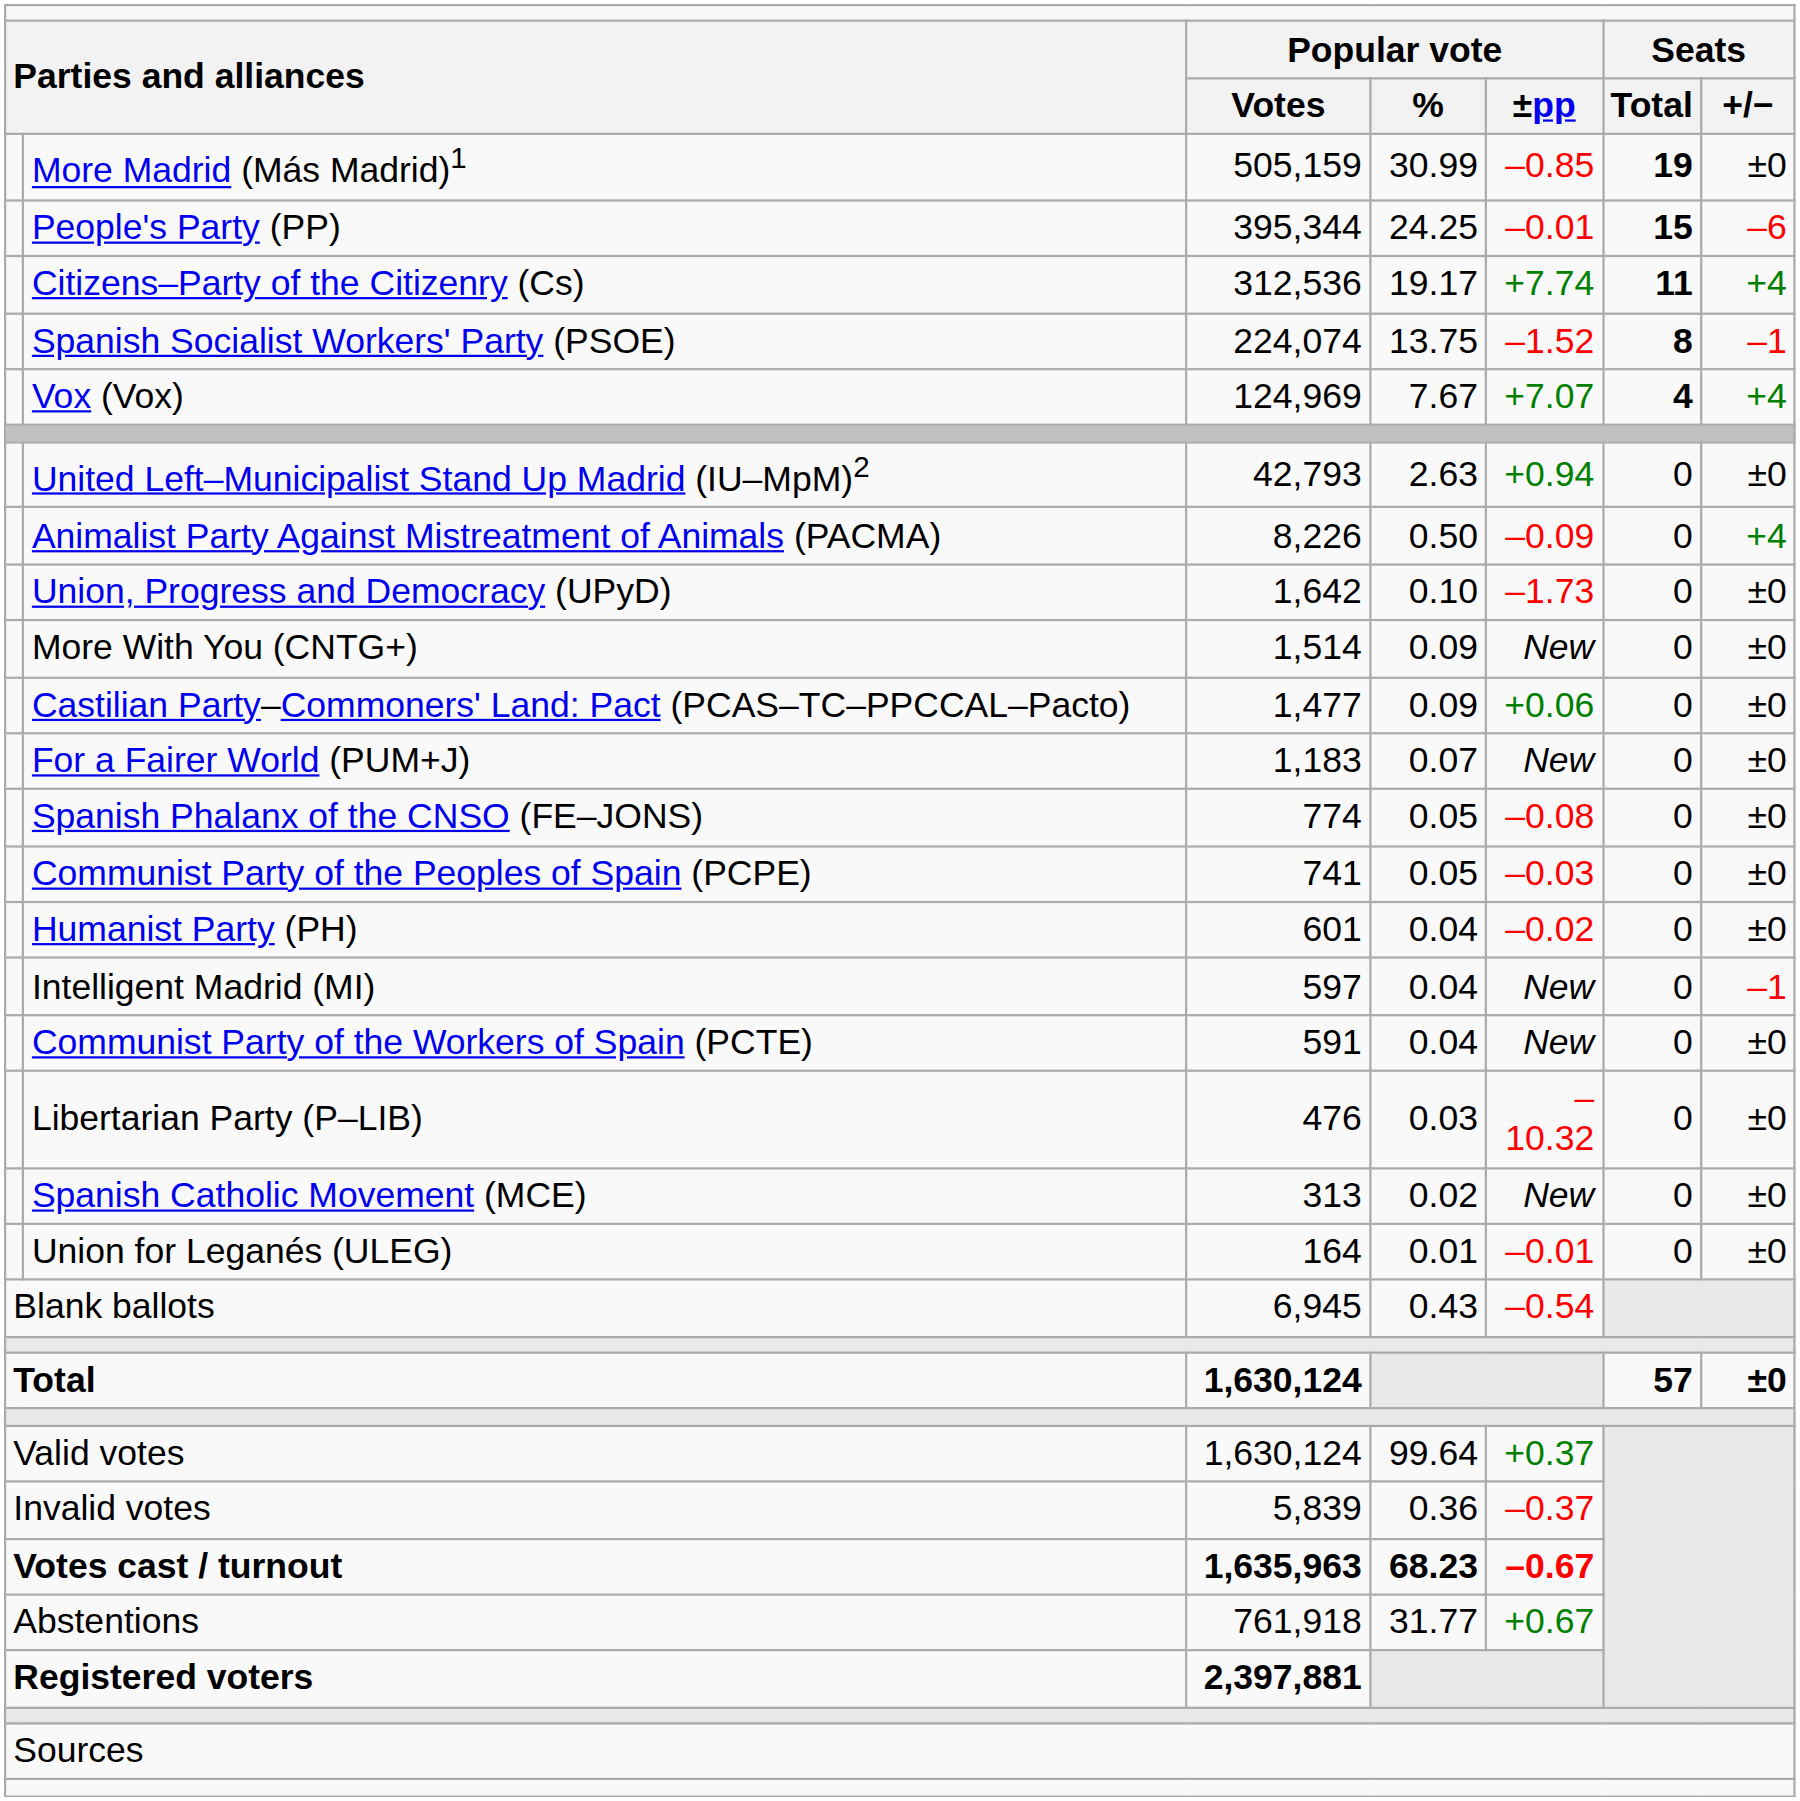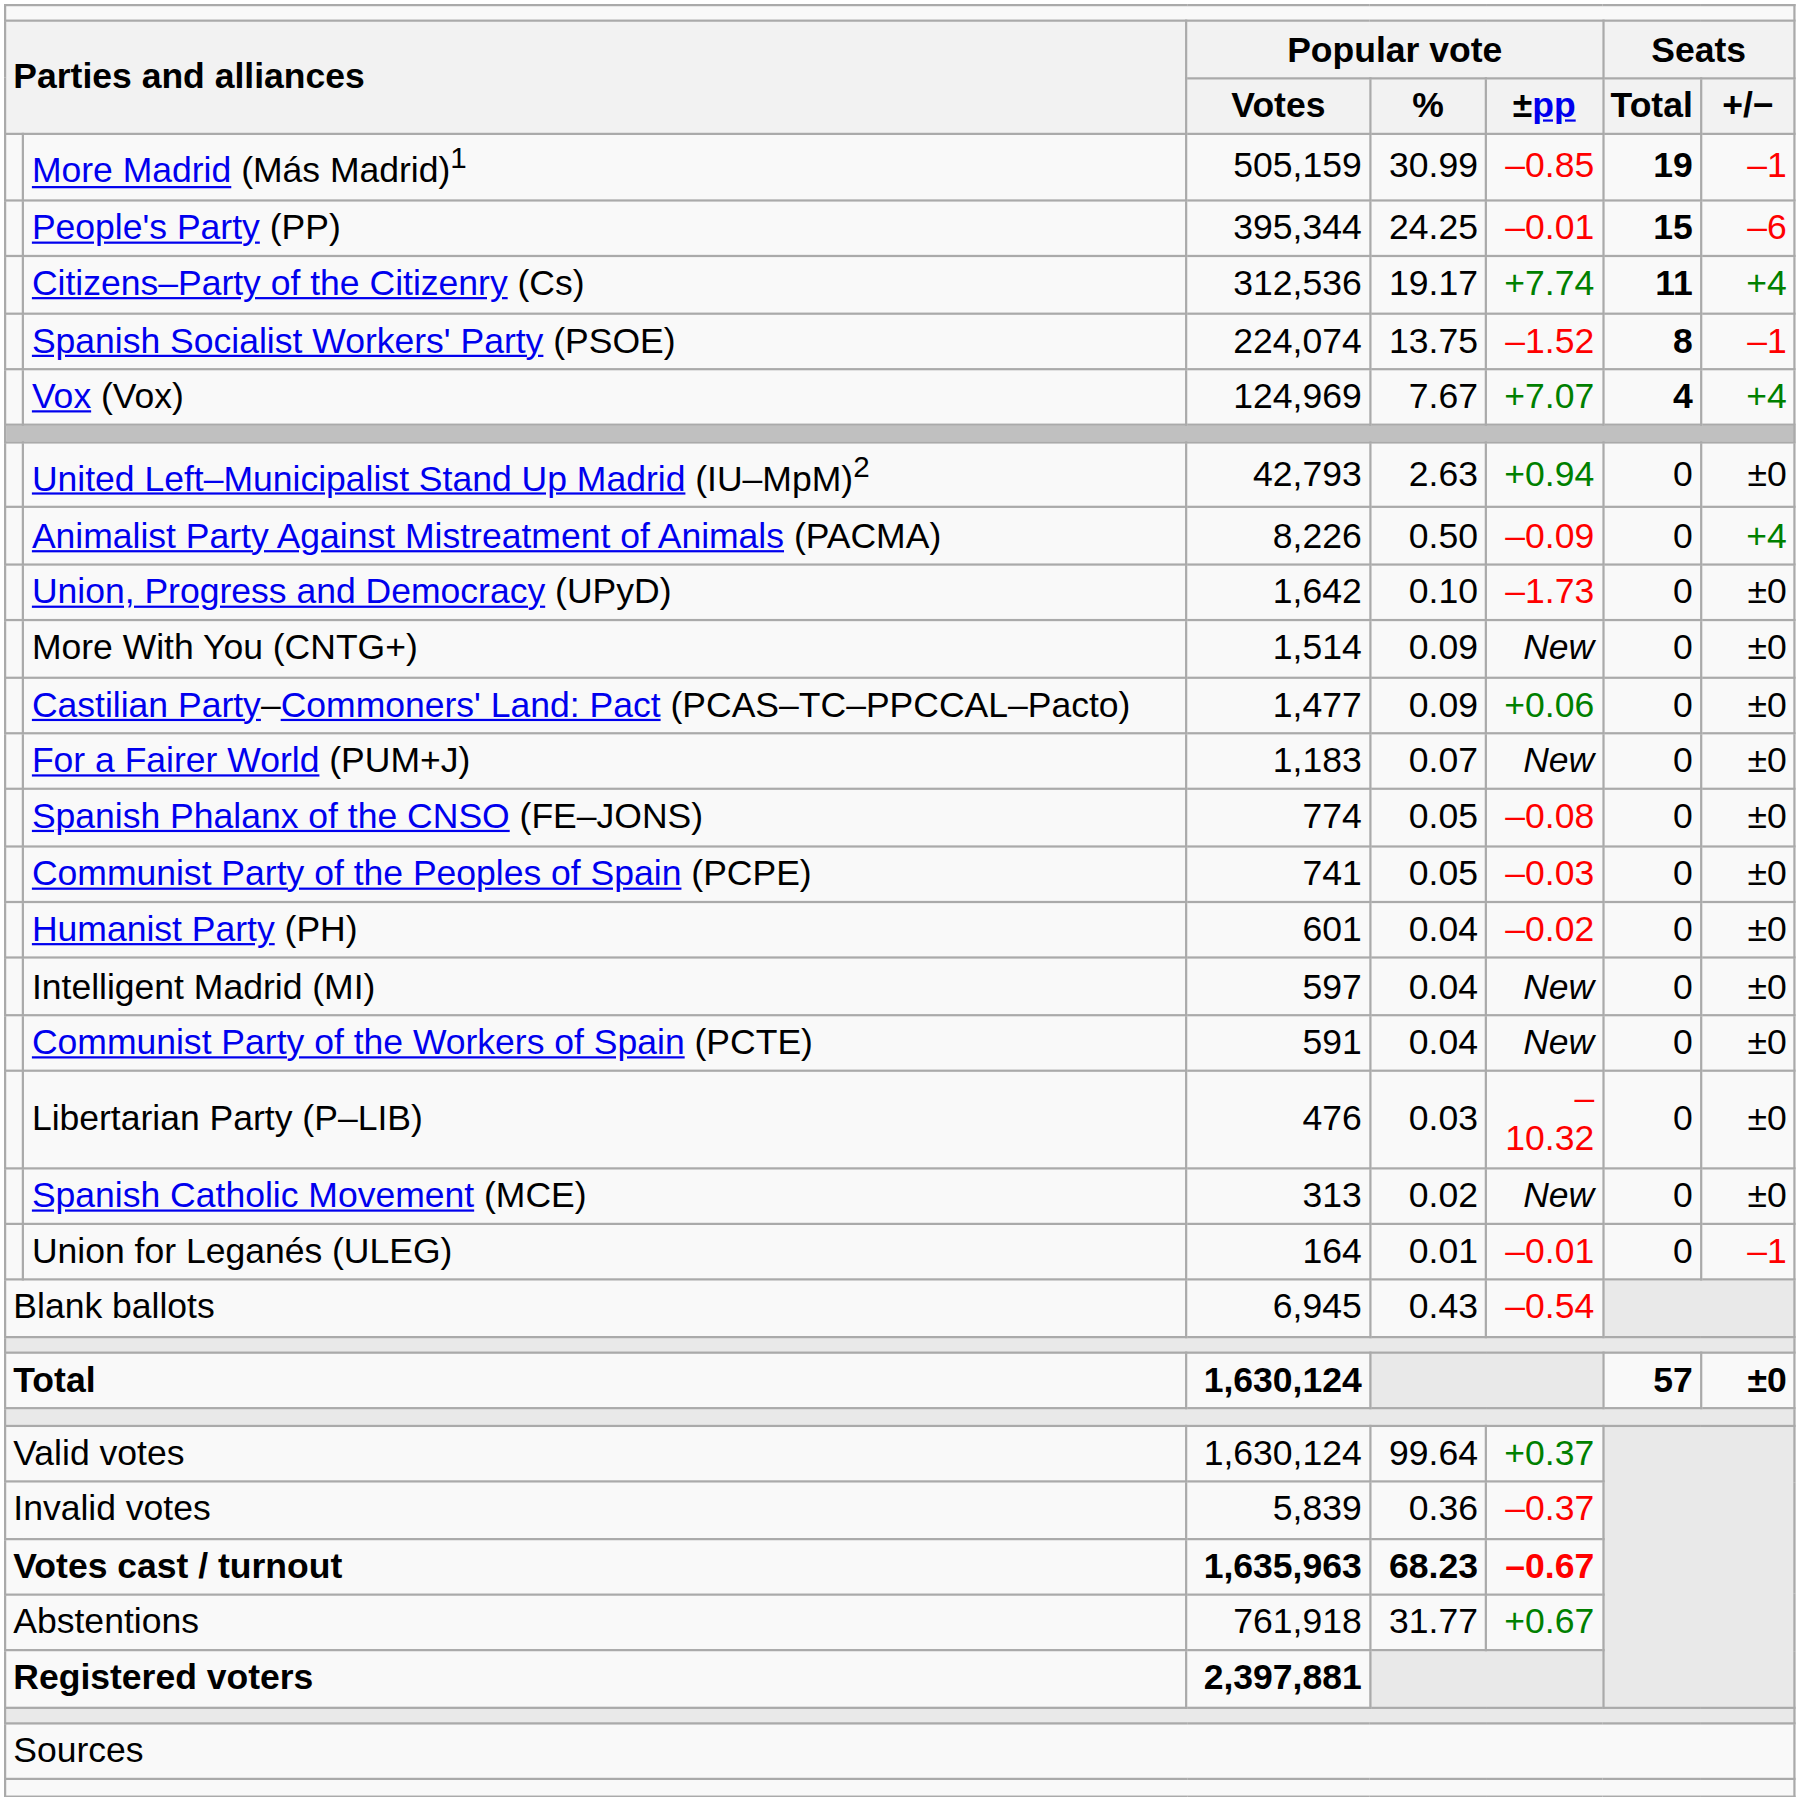More Madrid (Más Madrid)1 | column 7: ±0 -> –1
Intelligent Madrid (MI) | column 7: –1 -> ±0
Union for Leganés (ULEG) | column 7: ±0 -> –1
